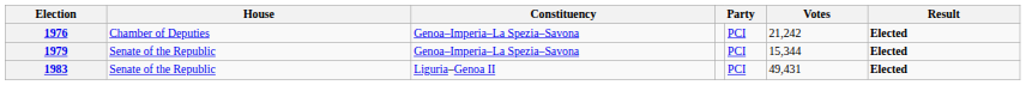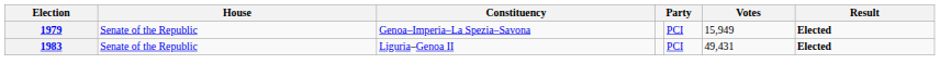- row: 1976 | Chamber of Deputies | Genoa–Imperia–La Spezia–Savona | PCI | 21,242 | Elected
1979 | Votes: 15,344 -> 15,949
